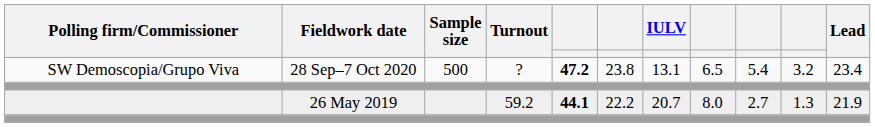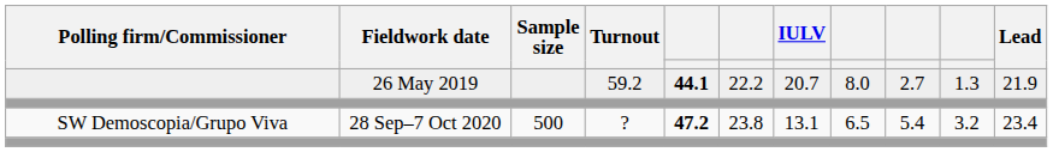rows swapped: 28 Sep–7 Oct 2020 <-> 26 May 2019
